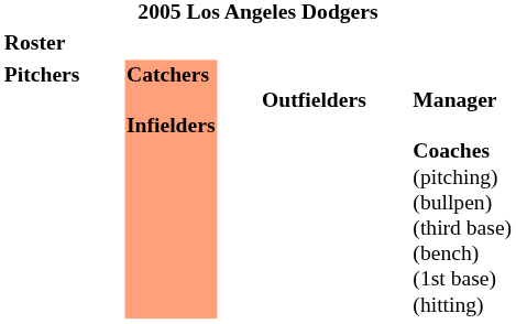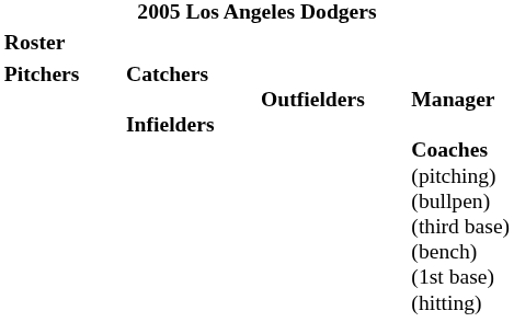Pitchers | column 2: lightsalmon background -> no background
